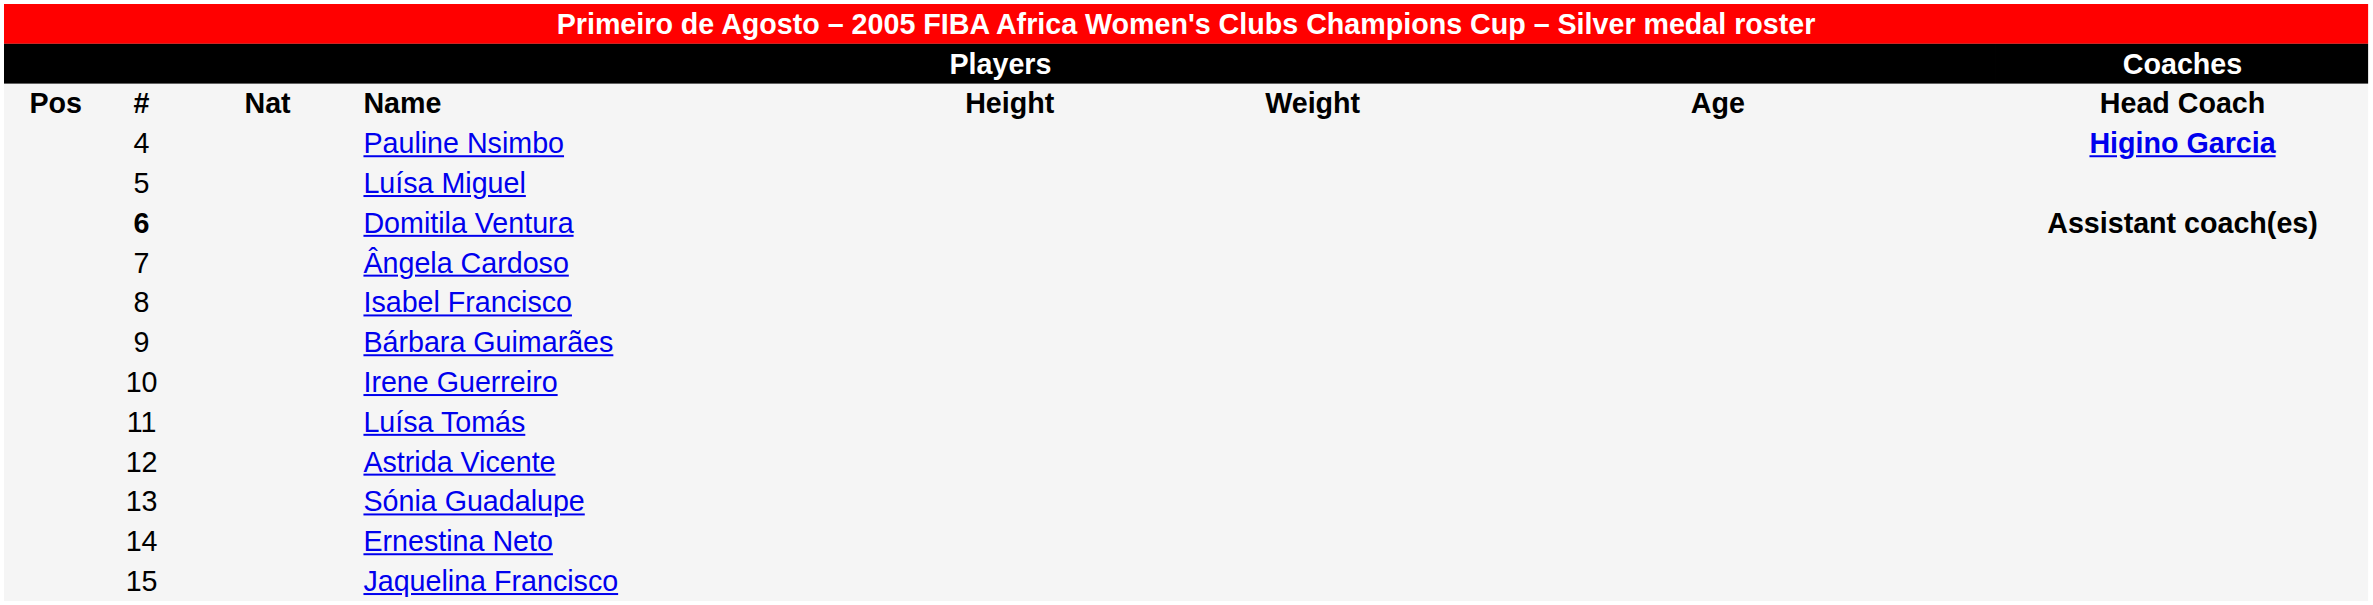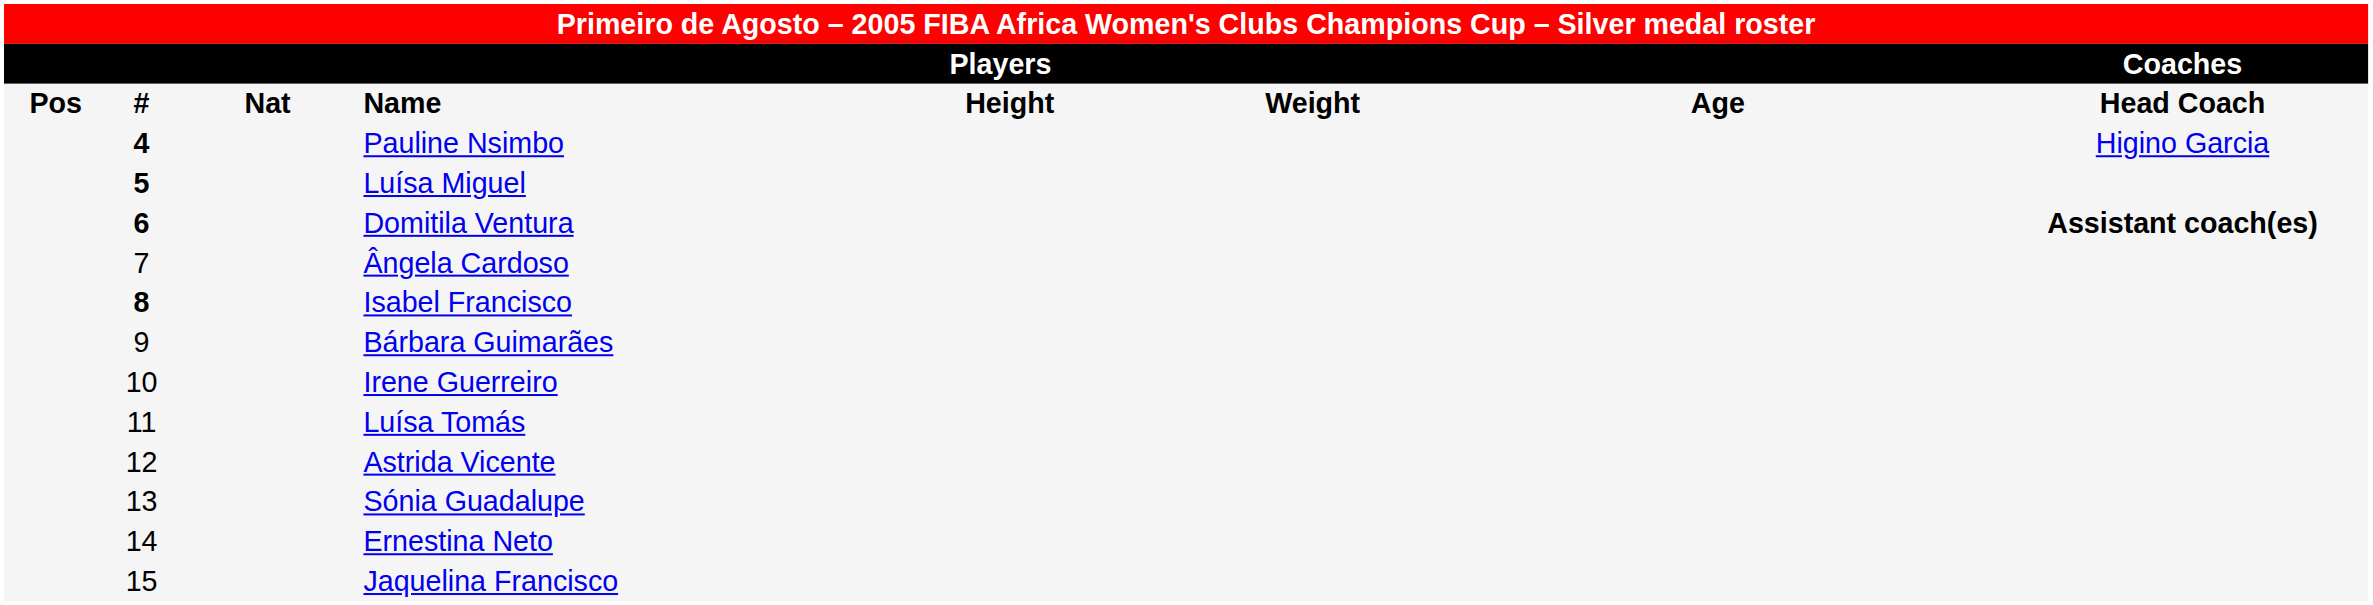Pauline Nsimbo | column 2: normal -> bold
Pauline Nsimbo | column 8: bold -> normal
Luísa Miguel | column 2: normal -> bold
Isabel Francisco | column 2: normal -> bold
